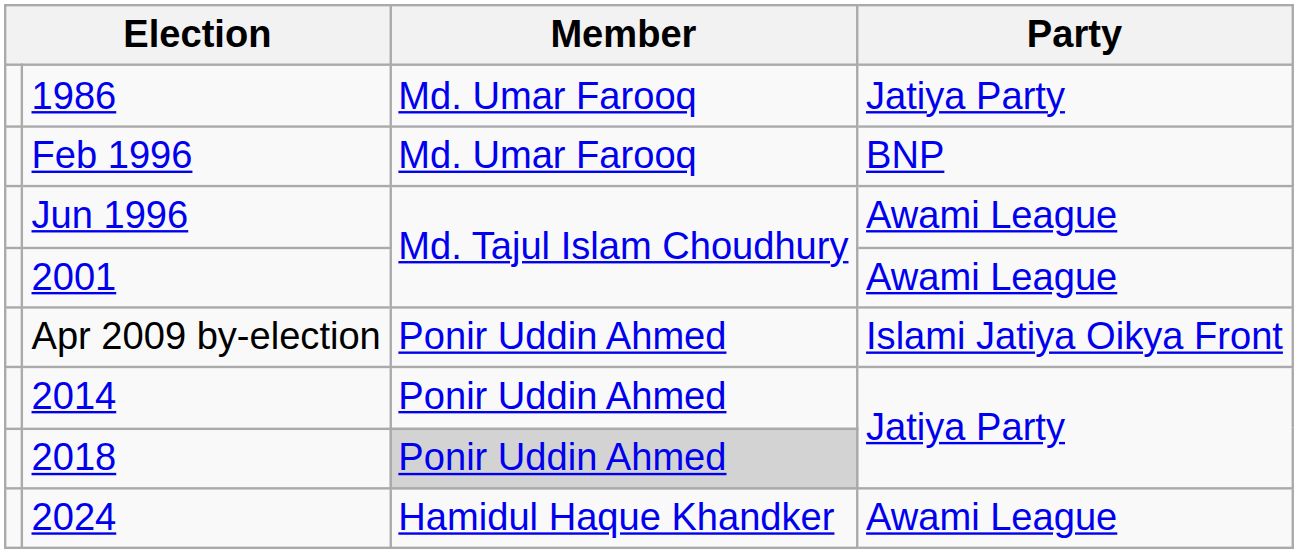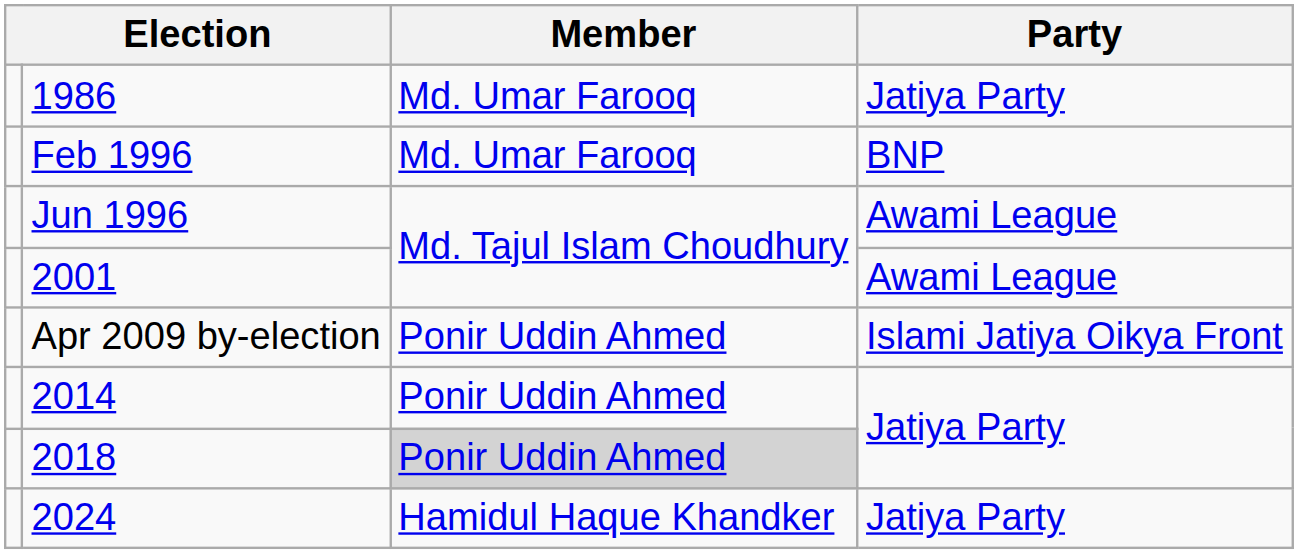2024 | Party: Awami League -> Jatiya Party
